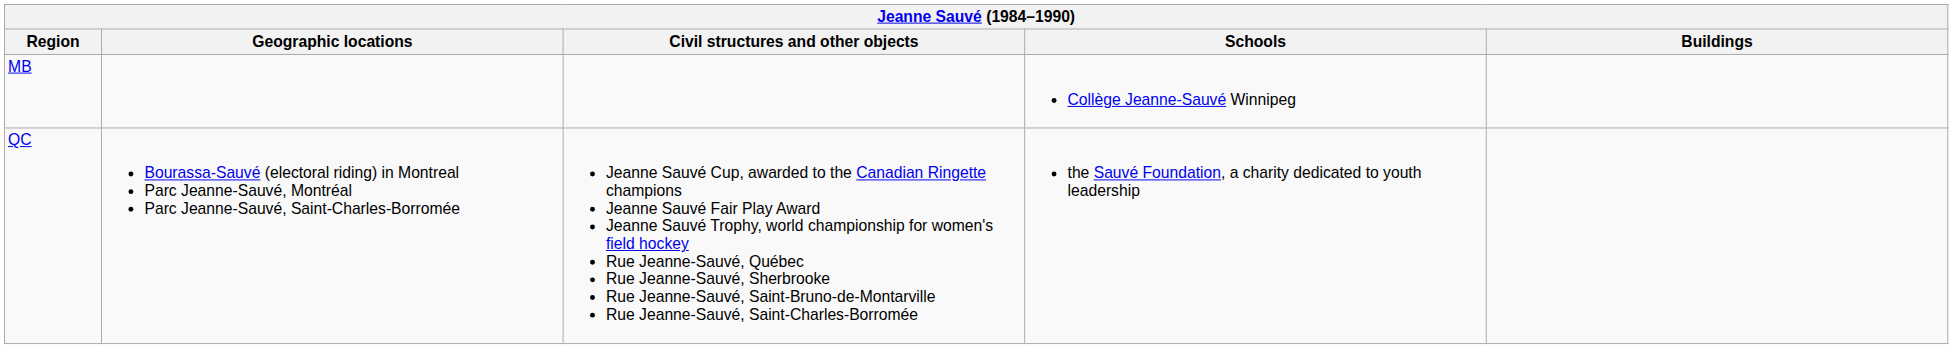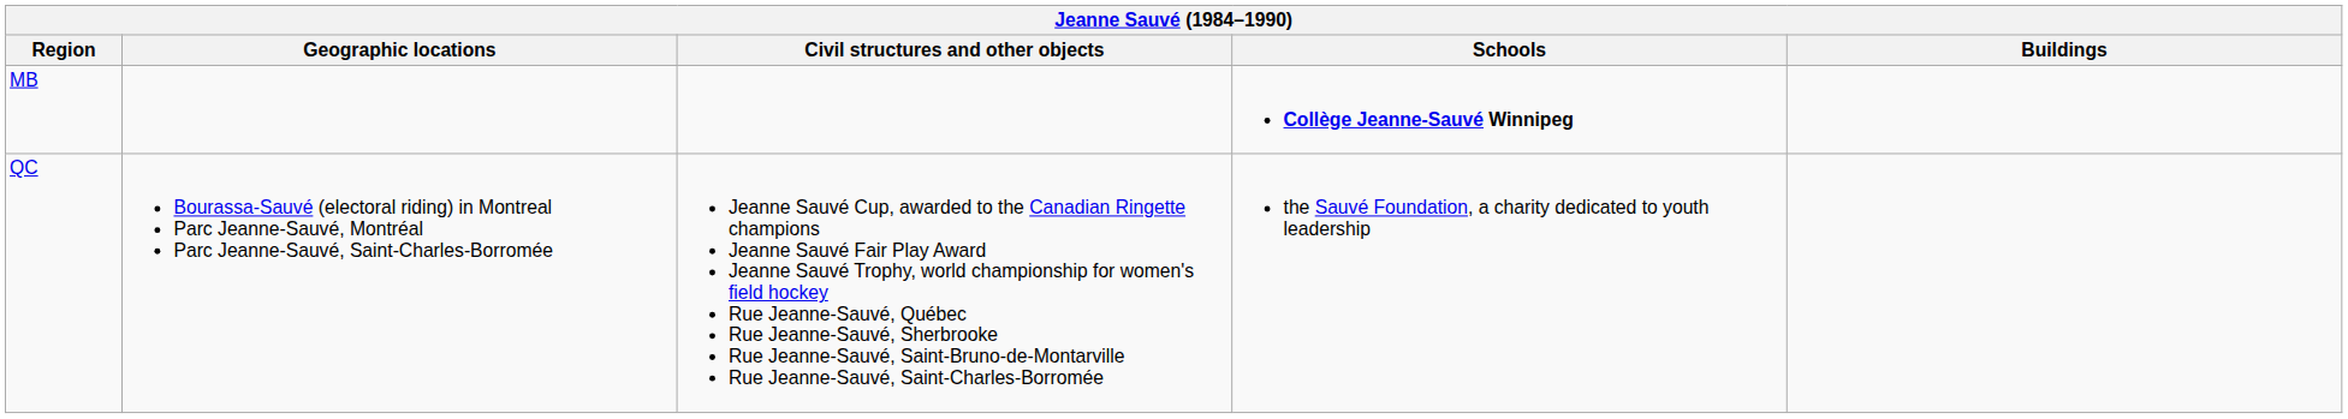MB | Schools: normal -> bold
